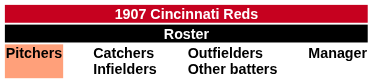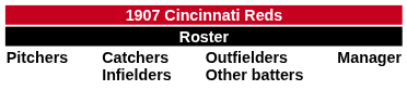Pitchers | column 1: lightsalmon background -> no background
